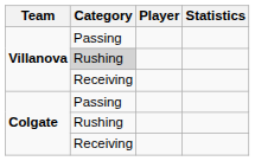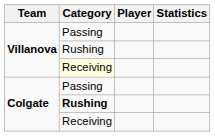Villanova / Rushing | Category: lightgrey background -> no background
Villanova / Receiving | Category: no background -> lightyellow background
Colgate / Rushing | Category: normal -> bold
